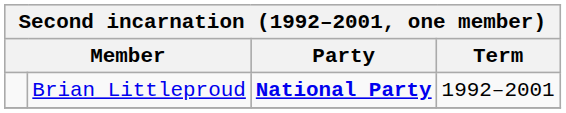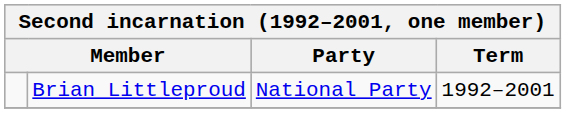Brian Littleproud | Party: bold -> normal
